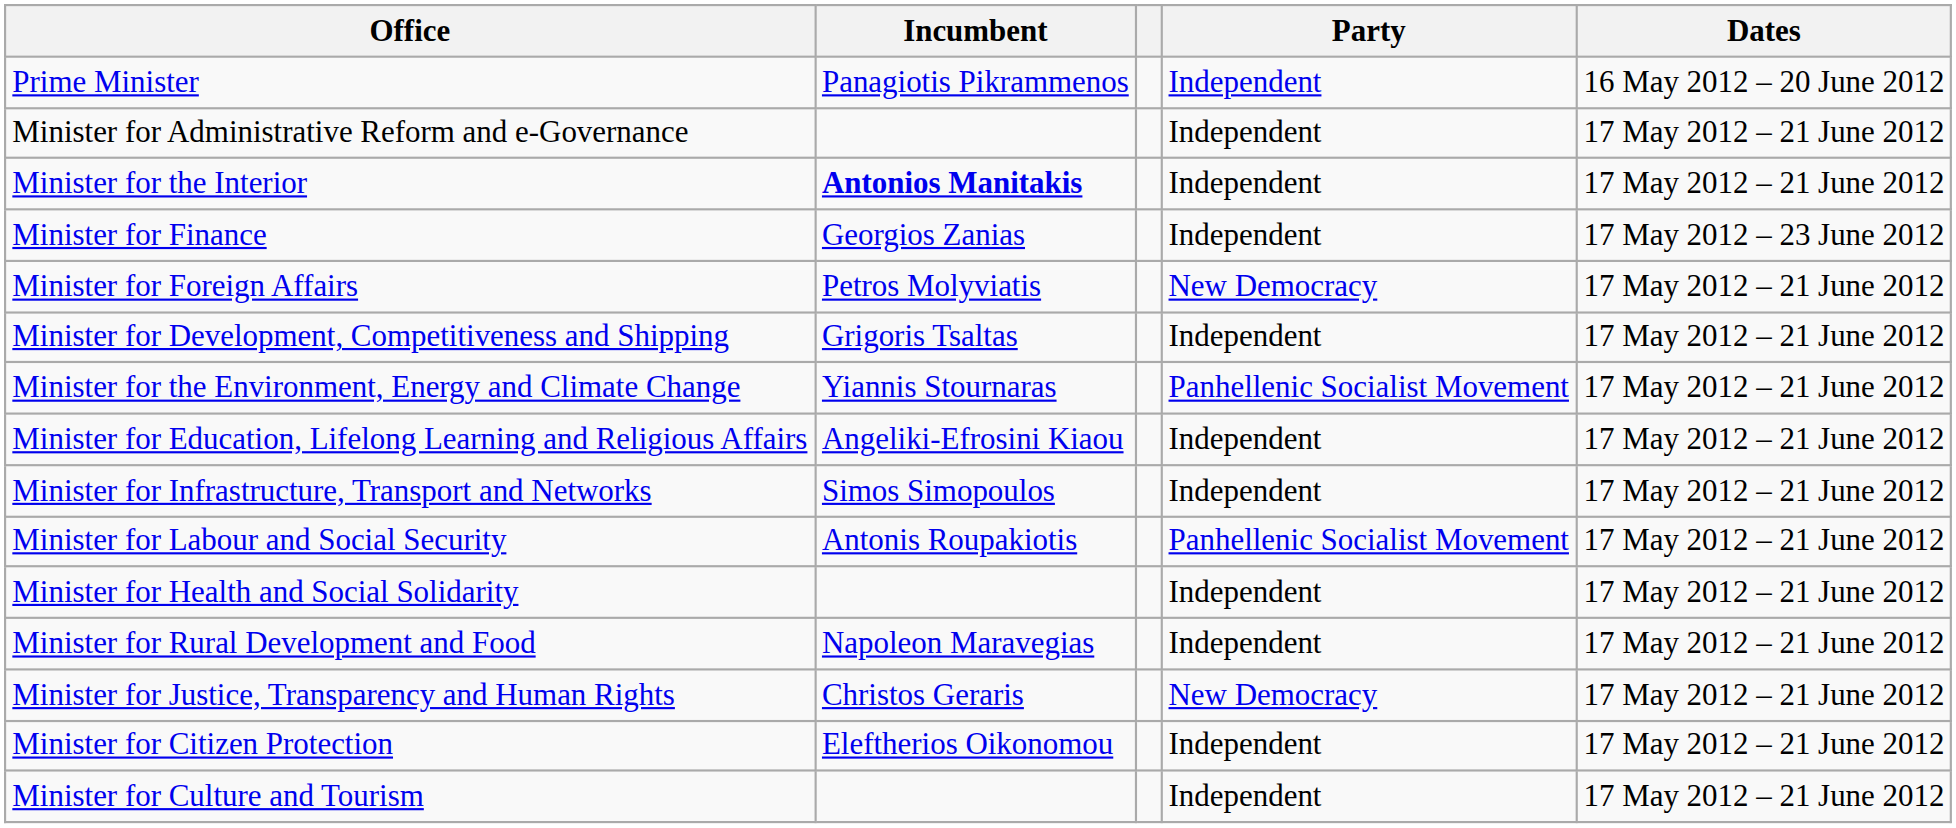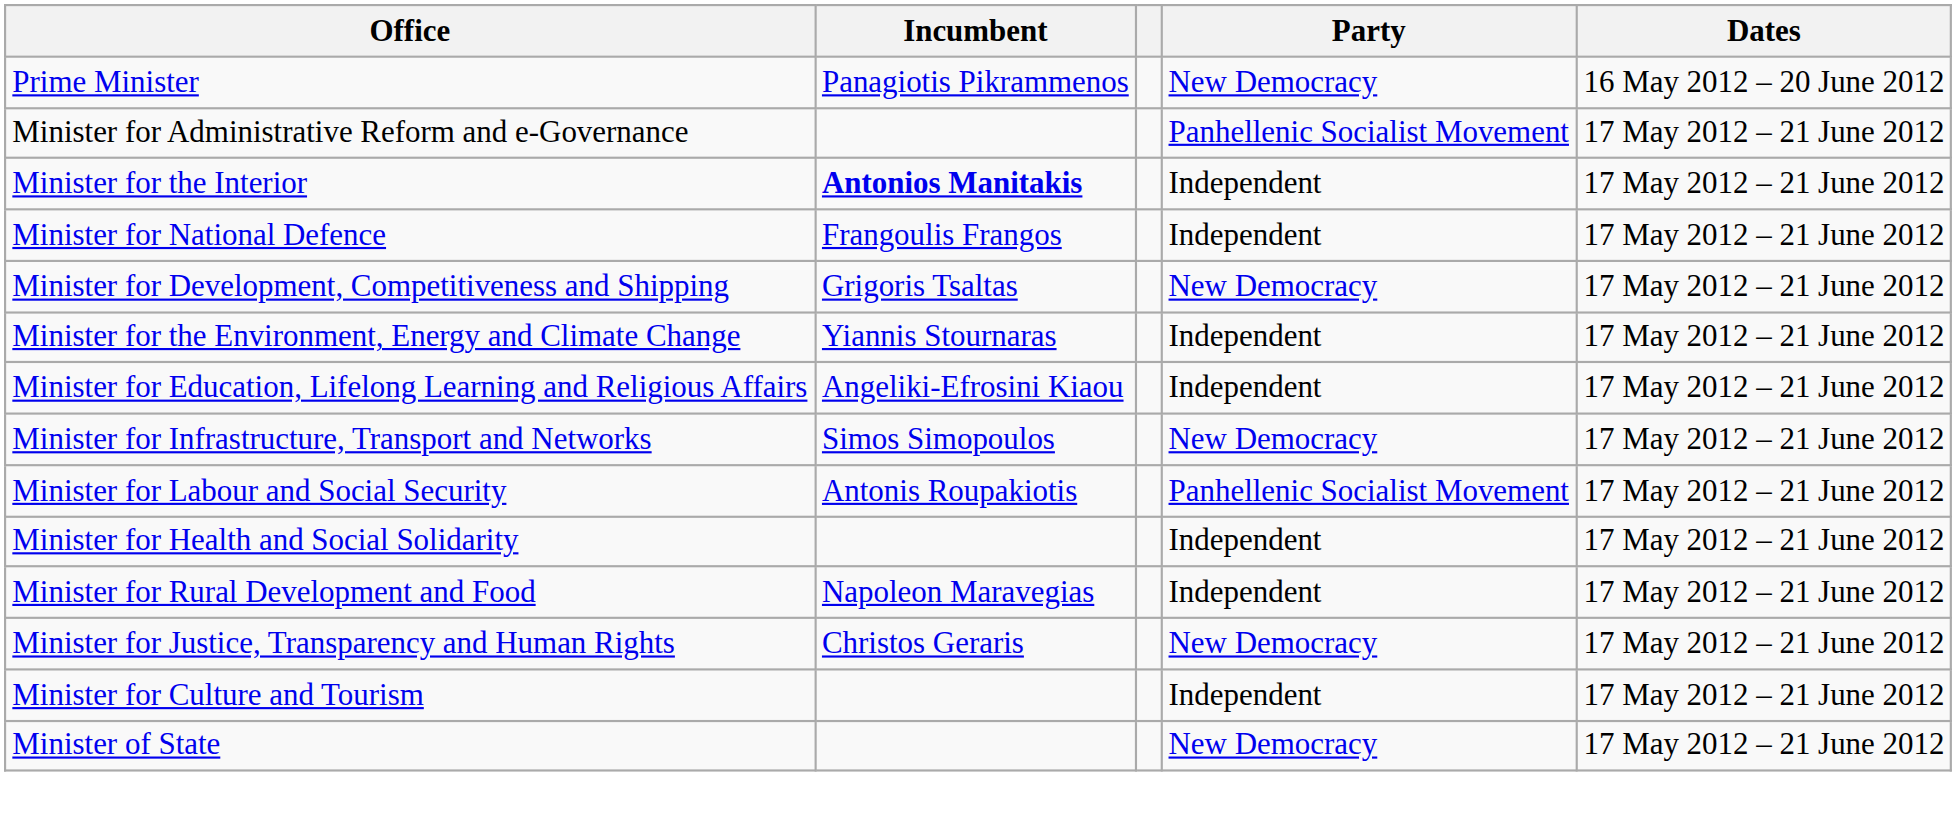Prime Minister | Party: Independent -> New Democracy
Minister for Administrative Reform and e-Governance | Party: Independent -> Panhellenic Socialist Movement
- row: Minister for Finance | Georgios Zanias | Independent | 17 May 2012 – 23 June 2012
- row: Minister for Foreign Affairs | Petros Molyviatis | New Democracy | 17 May 2012 – 21 June 2012
+ row: Minister for National Defence | Frangoulis Frangos | Independent | 17 May 2012 – 21 June 2012
Minister for Development, Competitiveness and Shipping | Party: Independent -> New Democracy
Minister for the Environment, Energy and Climate Change | Party: Panhellenic Socialist Movement -> Independent
Minister for Infrastructure, Transport and Networks | Party: Independent -> New Democracy
- row: Minister for Citizen Protection | Eleftherios Oikonomou | Independent | 17 May 2012 – 21 June 2012
+ row: Minister of State | New Democracy | 17 May 2012 – 21 June 2012
